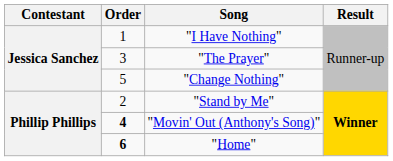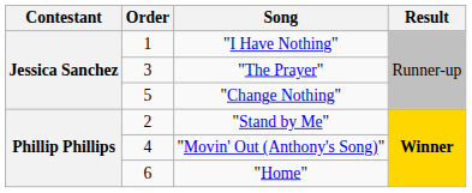"Movin' Out (Anthony's Song)" | Order: bold -> normal
"Home" | Order: bold -> normal
